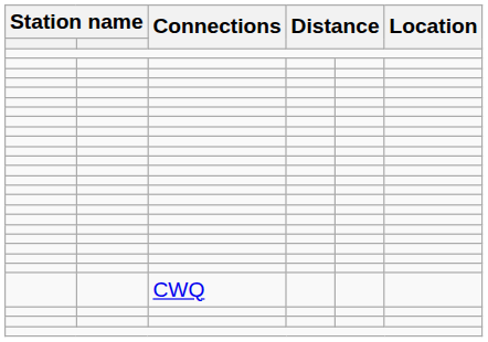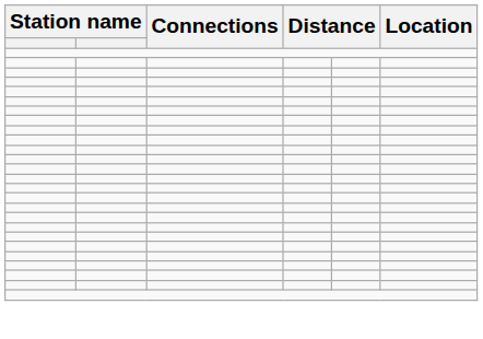- row: CWQ
